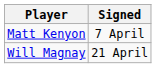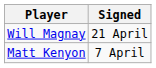rows swapped: Matt Kenyon <-> Will Magnay
